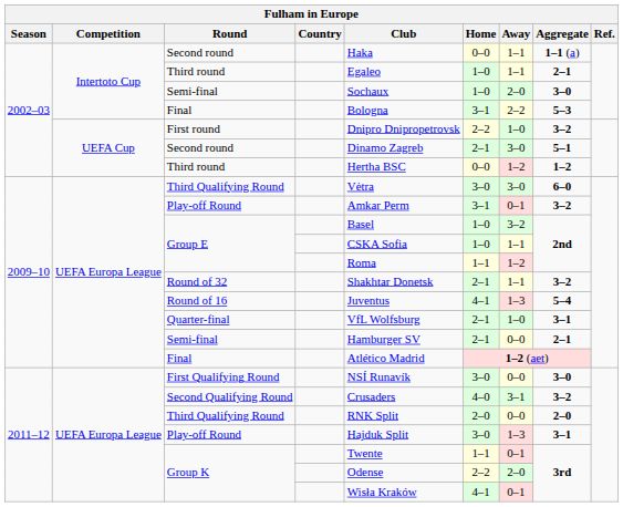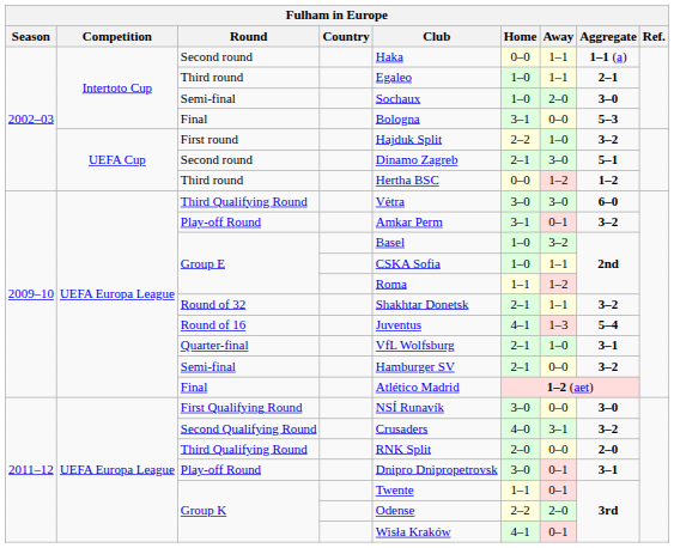2002–03 / Final | Away: 2–2 -> 0–0
First round | Club: Dnipro Dnipropetrovsk -> Hajduk Split
2009–10 / Semi-final | Aggregate: 2–1 -> 3–2
2011–12 / Play-off Round | Club: Hajduk Split -> Dnipro Dnipropetrovsk
2011–12 / Play-off Round | Away: 1–3 -> 0–1
